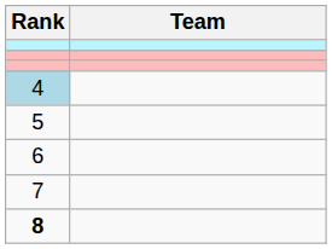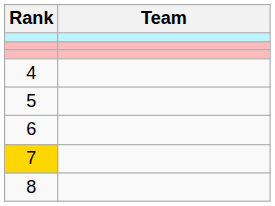row 5 | Rank: lightblue background -> no background
row 8 | Rank: no background -> gold background
row 9 | Rank: bold -> normal
